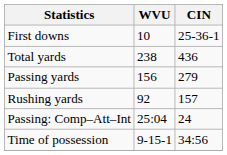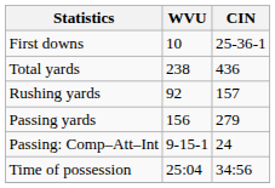rows swapped: Rushing yards <-> Passing yards
Passing: Comp–Att–Int | WVU: 25:04 -> 9-15-1
Time of possession | WVU: 9-15-1 -> 25:04
